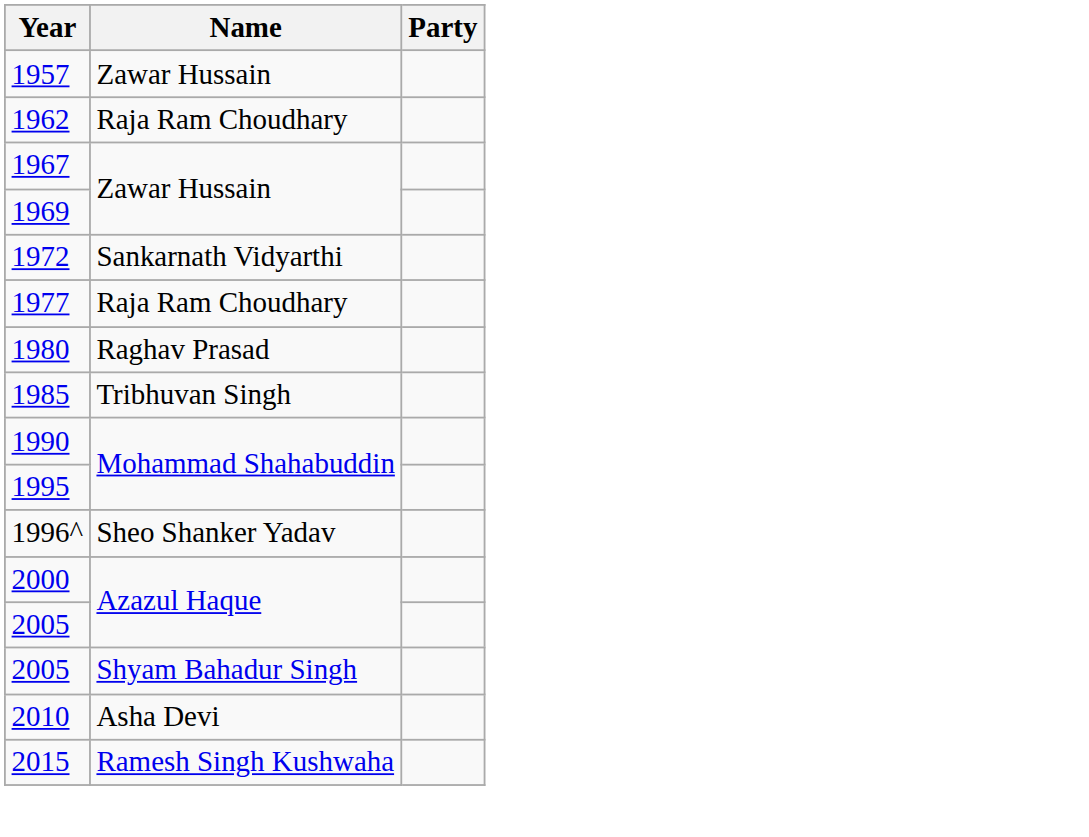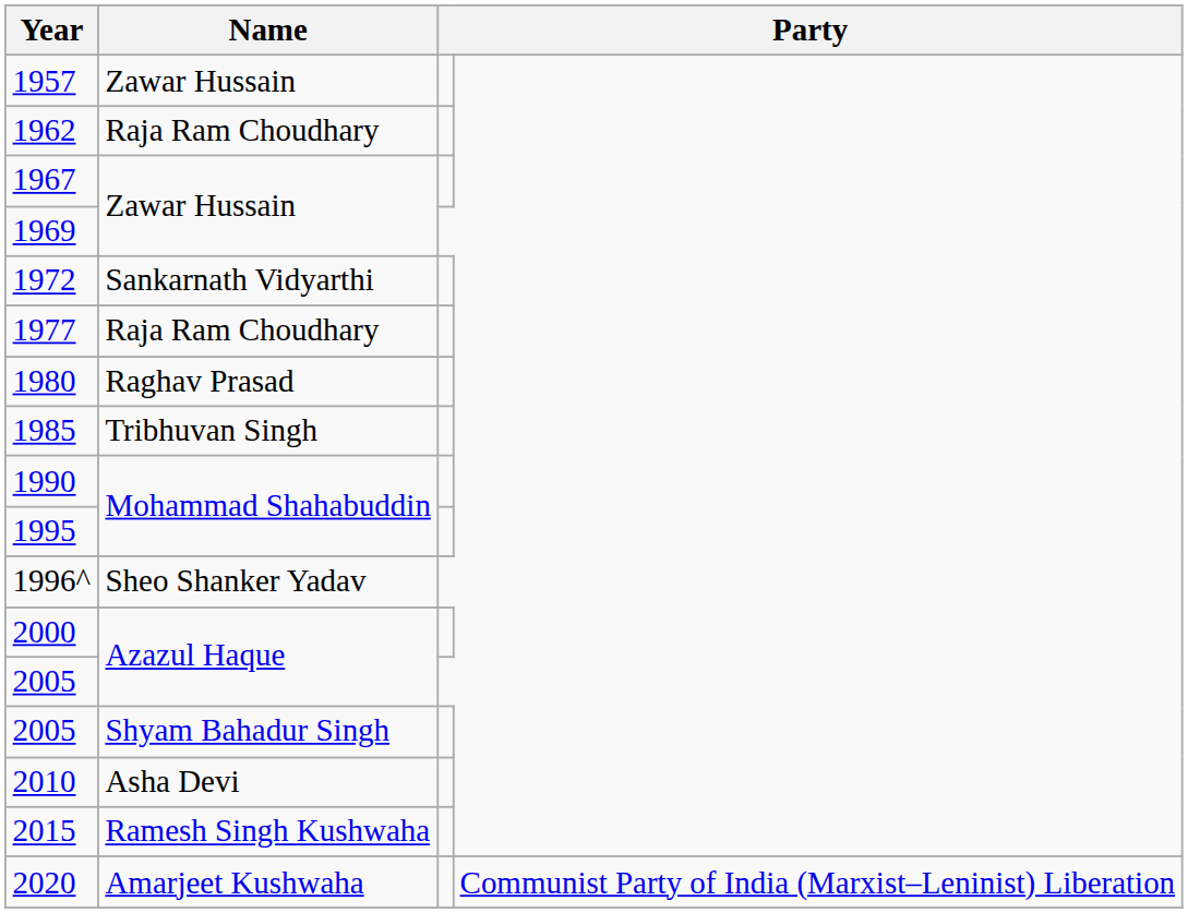+ row: 2020 | Amarjeet Kushwaha | Communist Party of India (Marxist–Leninist) Liberation
